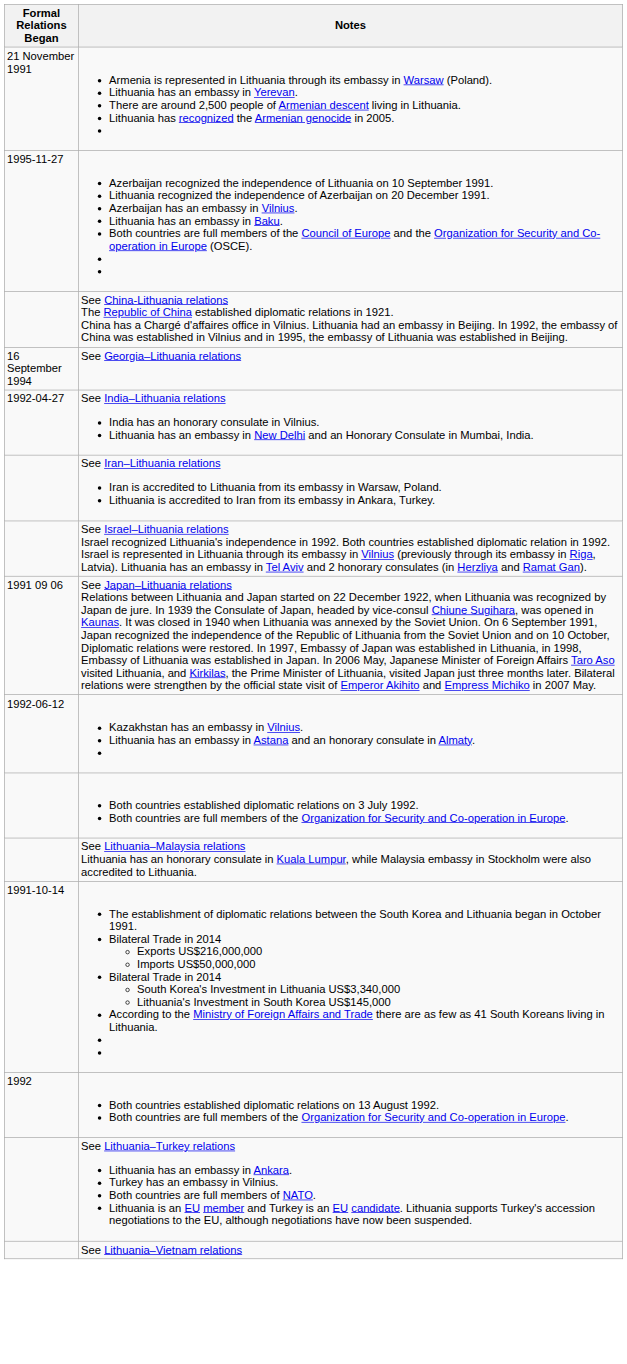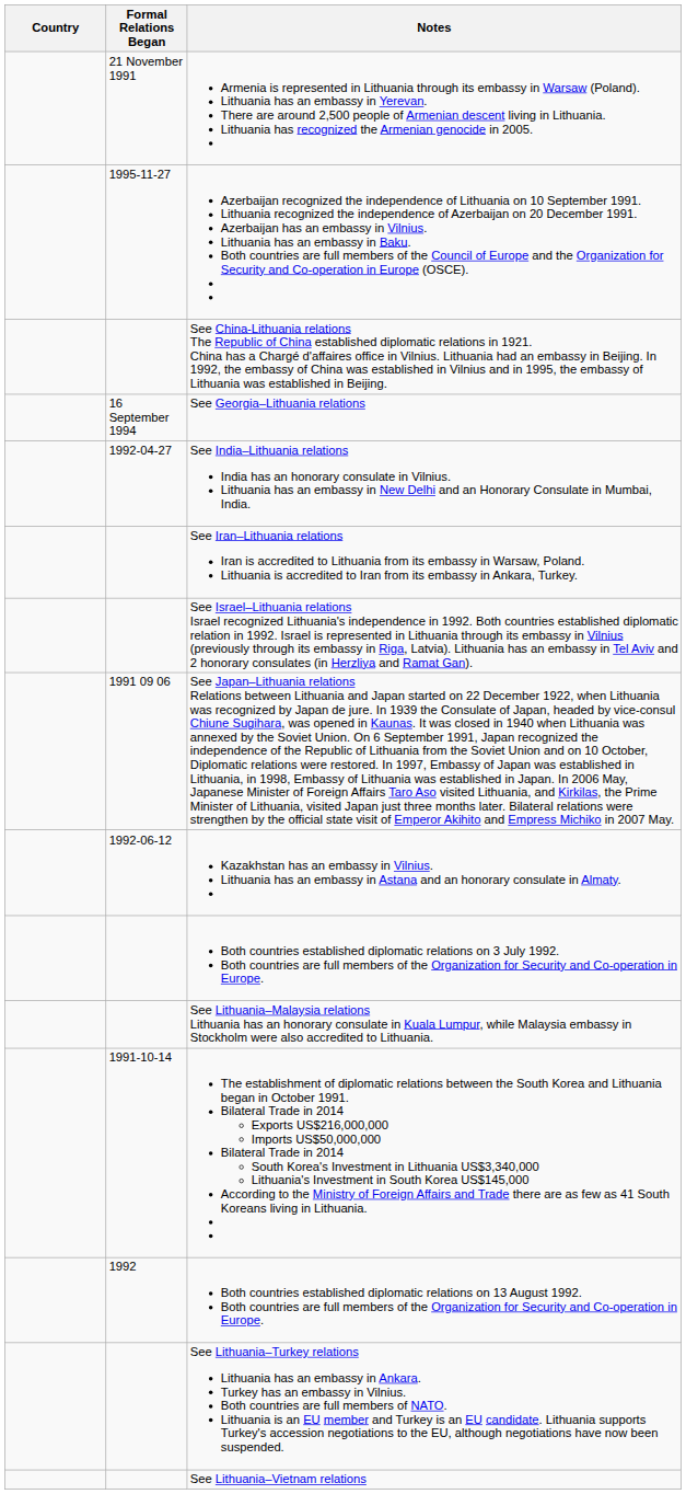+ column: Country
